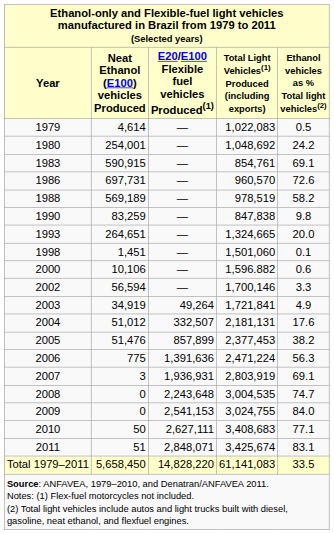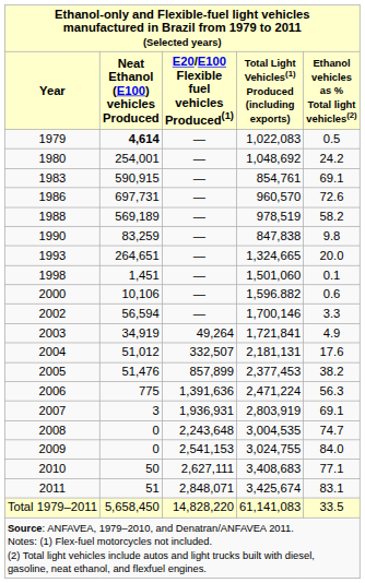1979 | Neat Ethanol (E100) vehicles Produced: normal -> bold
